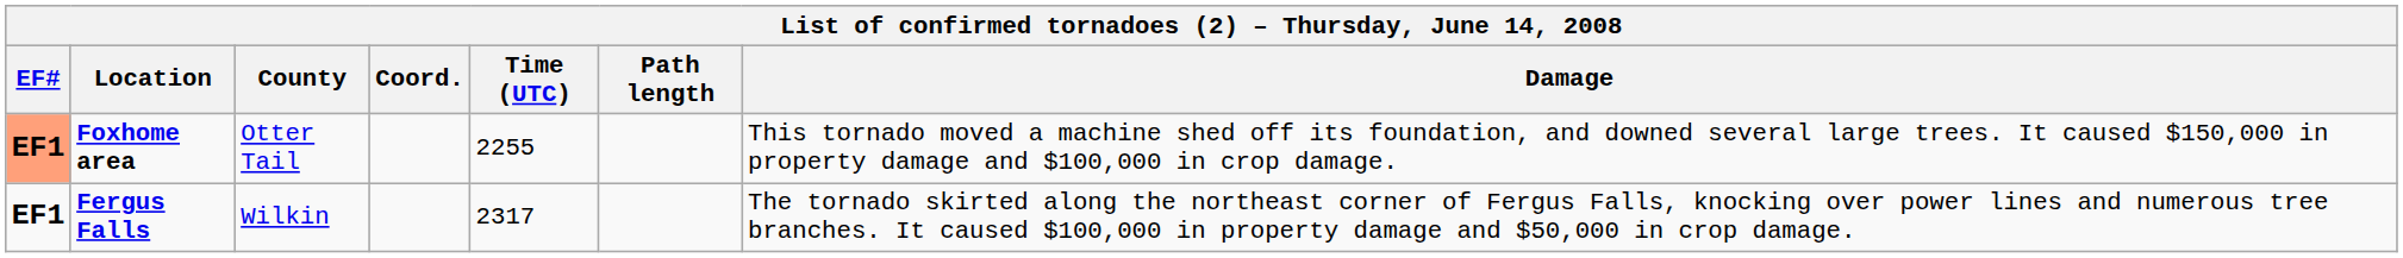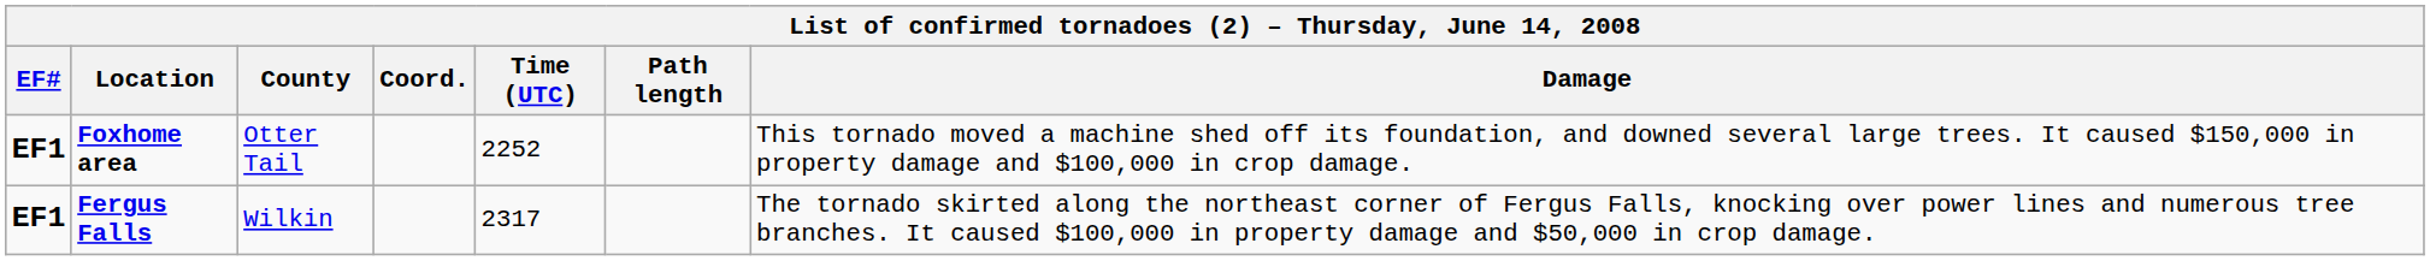Foxhome area | EF#: lightsalmon background -> no background
Foxhome area | Time (UTC): 2255 -> 2252
